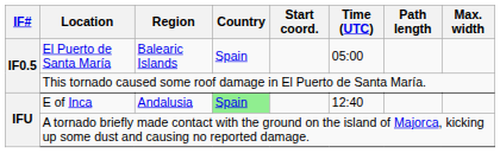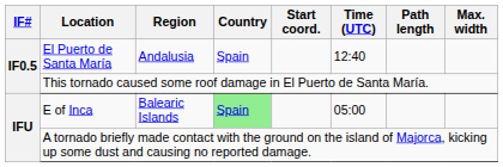El Puerto de Santa María | Region: Balearic Islands -> Andalusia
El Puerto de Santa María | Time (UTC): 05:00 -> 12:40
E of Inca | Region: Andalusia -> Balearic Islands
E of Inca | Time (UTC): 12:40 -> 05:00
